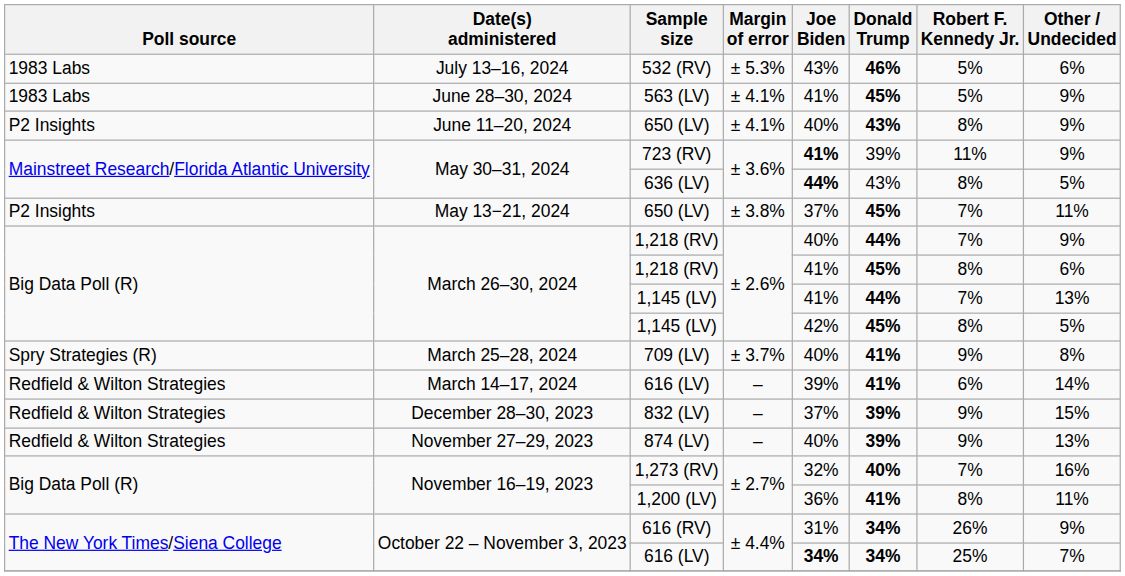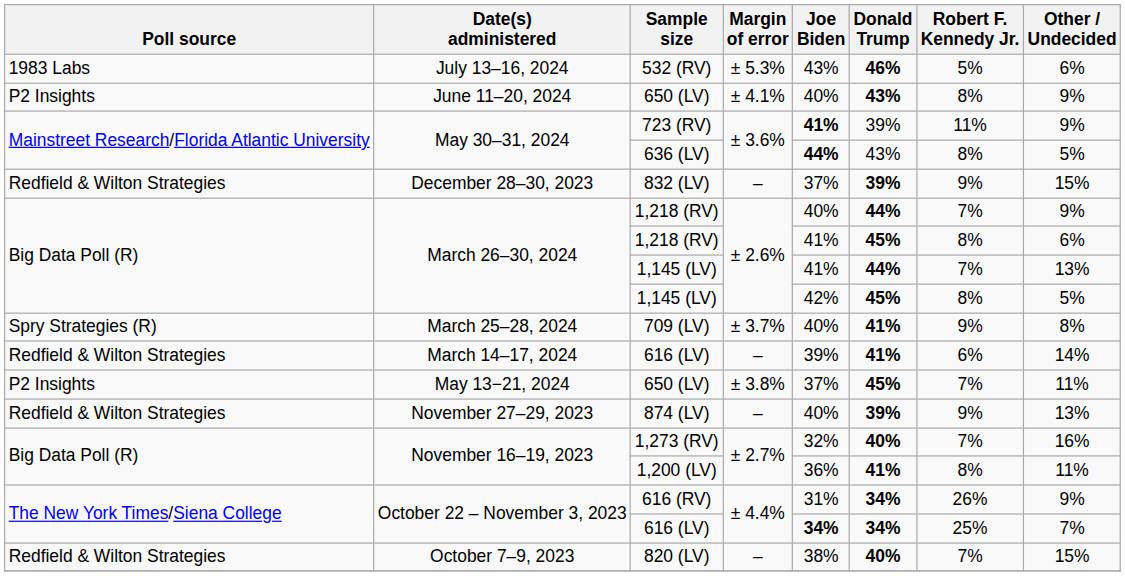- row: 1983 Labs | June 28–30, 2024 | 563 (LV) | ± 4.1% | 41% | 45% | 5% | 9%
rows swapped: May 13−21, 2024 / 650 (LV) <-> 832 (LV)
+ row: Redfield & Wilton Strategies | October 7–9, 2023 | 820 (LV) | – | 38% | 40% | 7% | 15%
